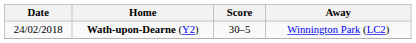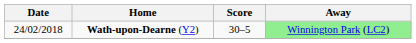Wath-upon-Dearne (Y2) | Away: no background -> lightgreen background
